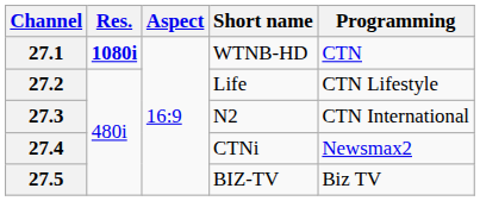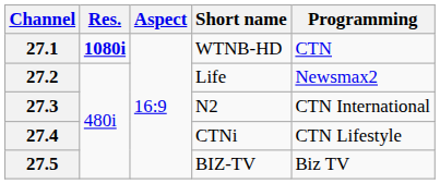27.2 | Programming: CTN Lifestyle -> Newsmax2
27.4 | Programming: Newsmax2 -> CTN Lifestyle
